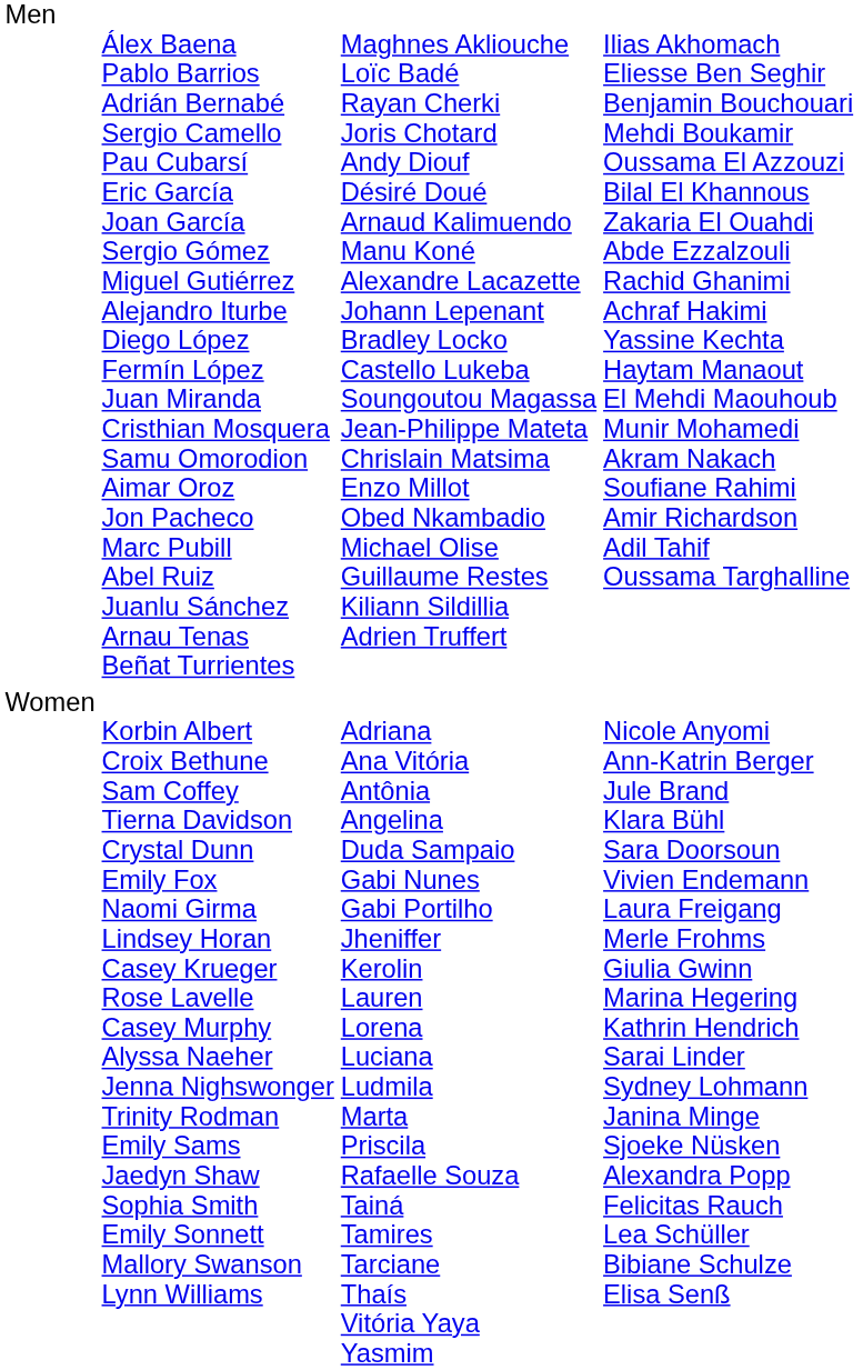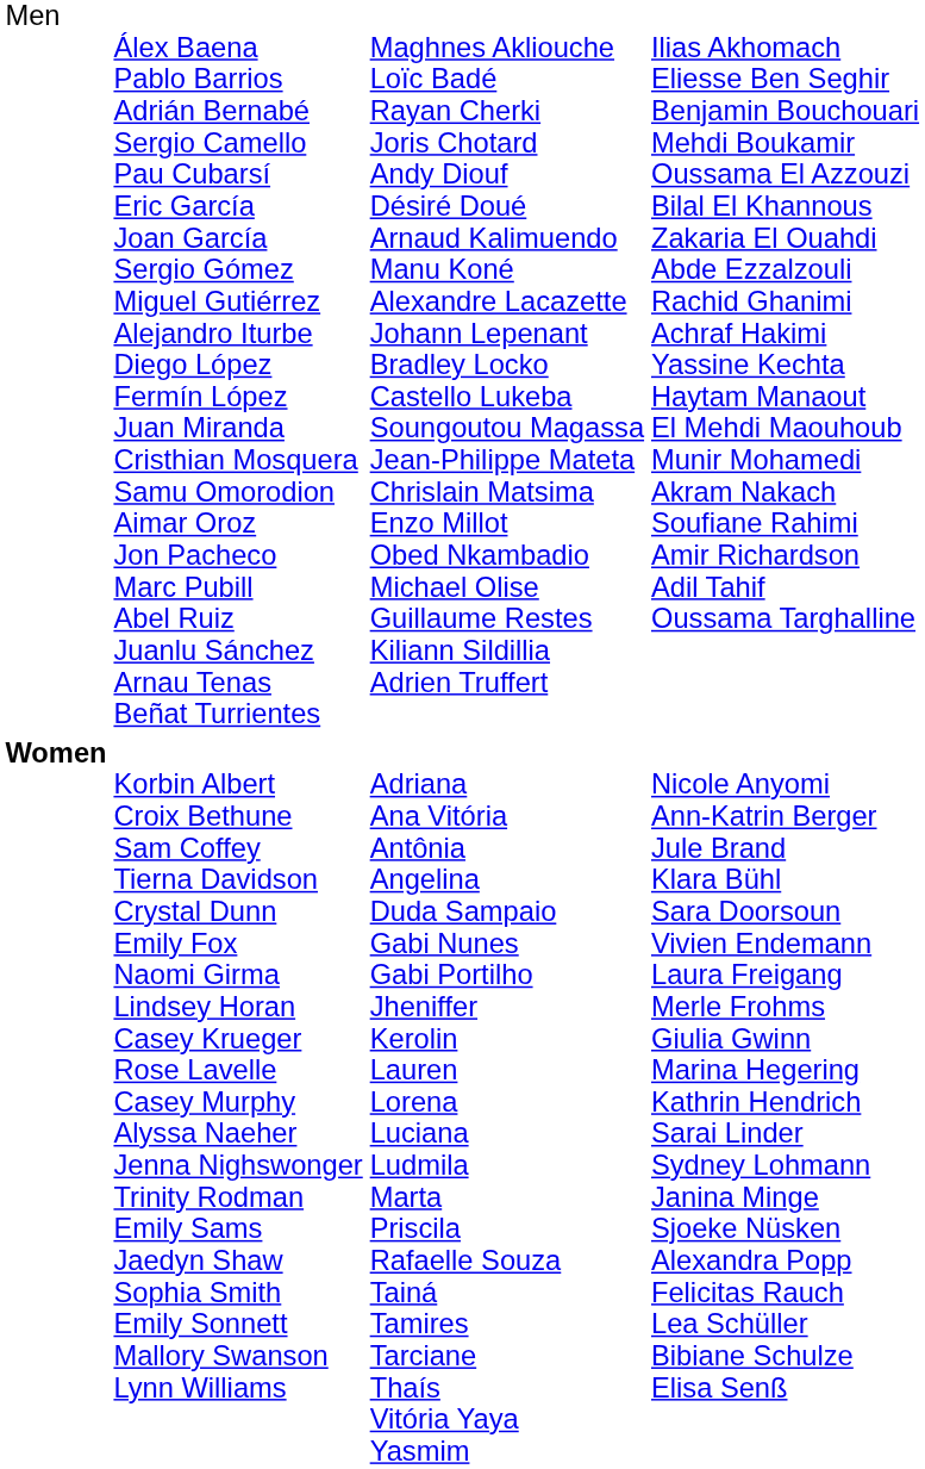Women | column 1: normal -> bold
